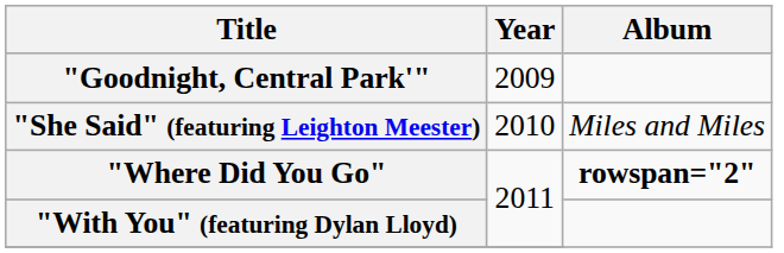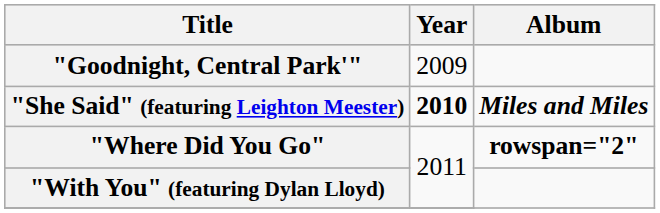"She Said" (featuring Leighton Meester) | Year: normal -> bold
"She Said" (featuring Leighton Meester) | Album: normal -> bold
